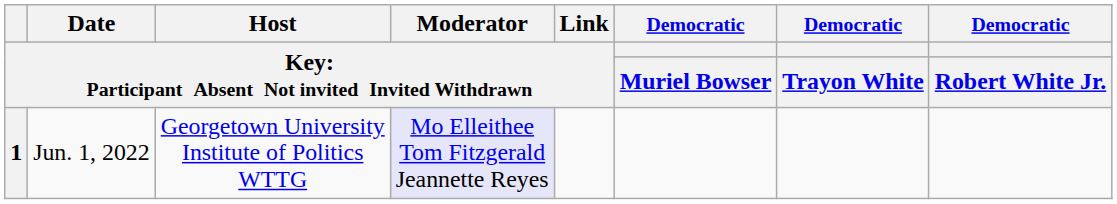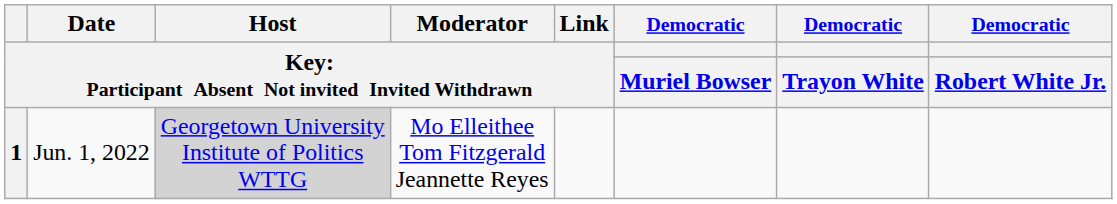1 | column 3: no background -> lightgrey background
1 | column 4: lavender background -> no background
